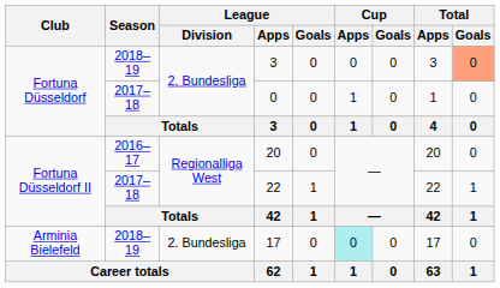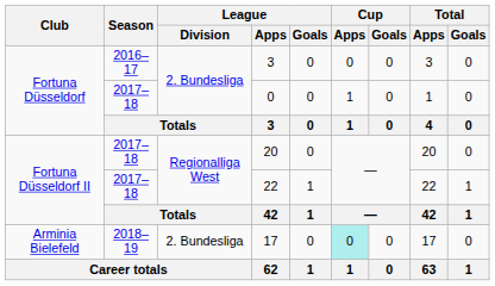row 3 | Season: 2018–19 -> 2016–17
row 3 | Total / Goals: lightsalmon background -> no background
row 6 | Season: 2016–17 -> 2017–18
